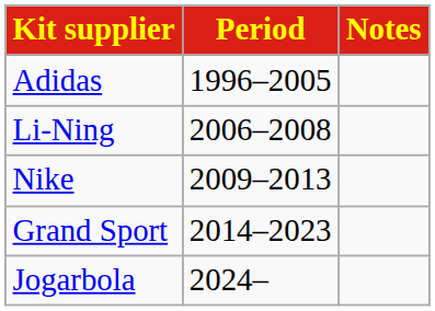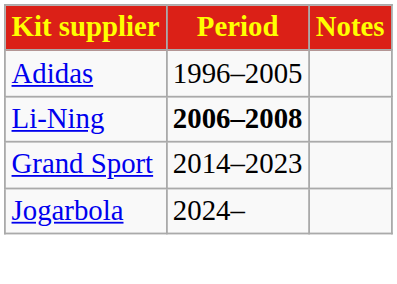Li-Ning | Period: normal -> bold
- row: Nike | 2009–2013
